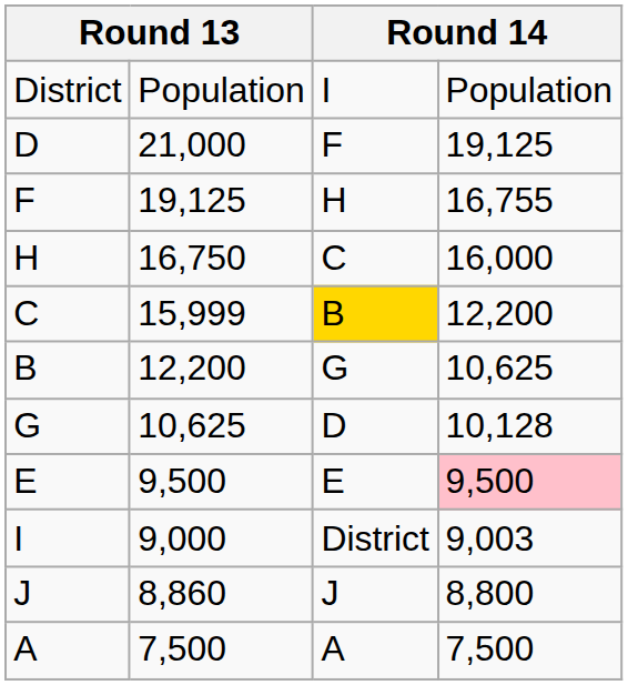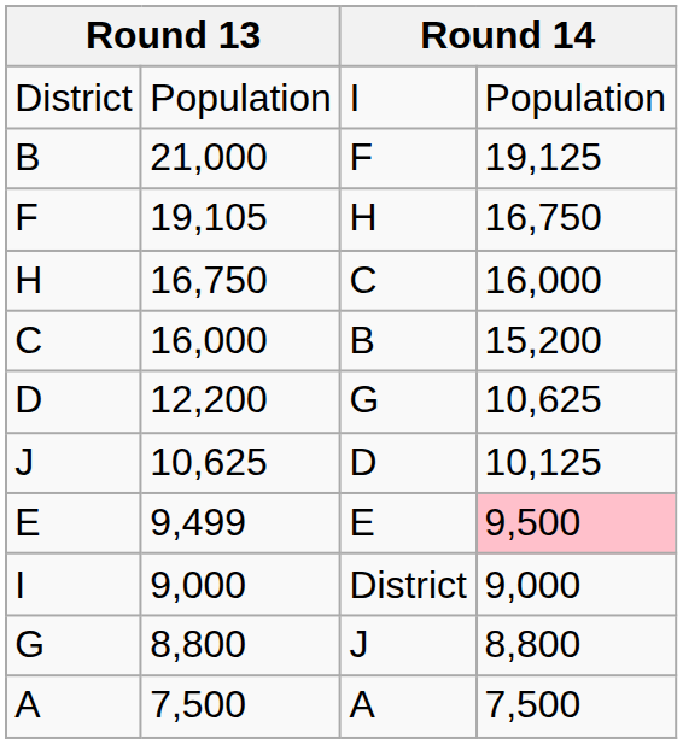row 3 | column 1: D -> B
row 4 | column 2: 19,125 -> 19,105
row 4 | column 4: 16,755 -> 16,750
row 6 | column 2: 15,999 -> 16,000
row 6 | column 3: gold background -> no background
row 6 | column 4: 12,200 -> 15,200
row 7 | column 1: B -> D
row 8 | column 1: G -> J
row 8 | column 4: 10,128 -> 10,125
row 9 | column 2: 9,500 -> 9,499
row 10 | column 4: 9,003 -> 9,000
row 11 | column 1: J -> G
row 11 | column 2: 8,860 -> 8,800
